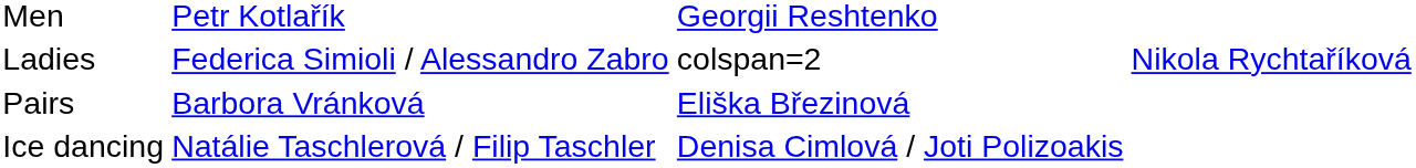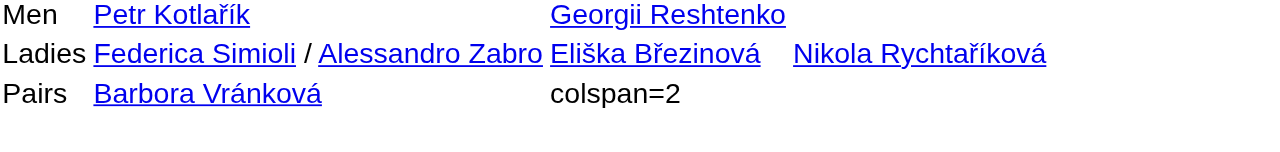Ladies | column 3: colspan=2 -> Eliška Březinová
Pairs | column 3: Eliška Březinová -> colspan=2
- row: Ice dancing | Natálie Taschlerová / Filip Taschler | Denisa Cimlová / Joti Polizoakis
